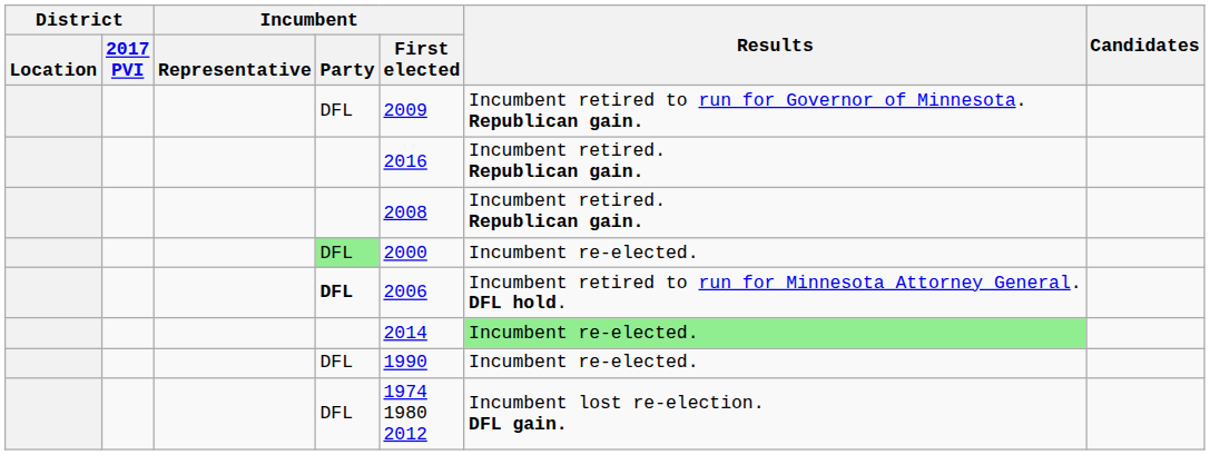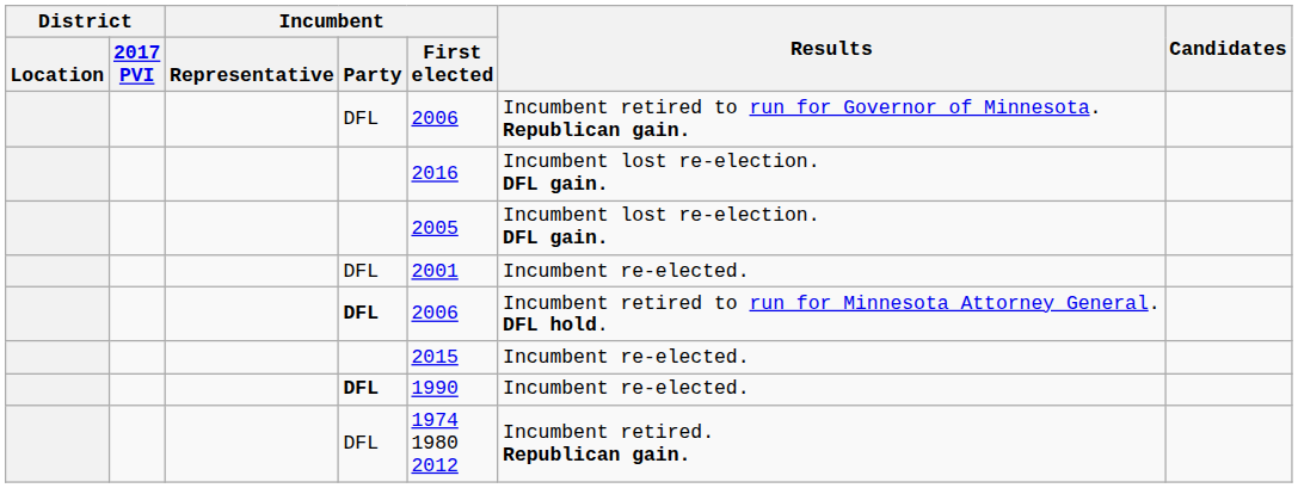row 3 | Incumbent / First elected: 2009 -> 2006
row 4 | Results: Incumbent retired. Republican gain. -> Incumbent lost re-election. DFL gain.
row 5 | Incumbent / First elected: 2008 -> 2005
row 5 | Results: Incumbent retired. Republican gain. -> Incumbent lost re-election. DFL gain.
row 6 | Incumbent / Party: lightgreen background -> no background
row 6 | Incumbent / First elected: 2000 -> 2001
row 8 | Incumbent / First elected: 2014 -> 2015
row 8 | Results: lightgreen background -> no background
row 9 | Incumbent / Party: normal -> bold
row 10 | Results: Incumbent lost re-election. DFL gain. -> Incumbent retired. Republican gain.
